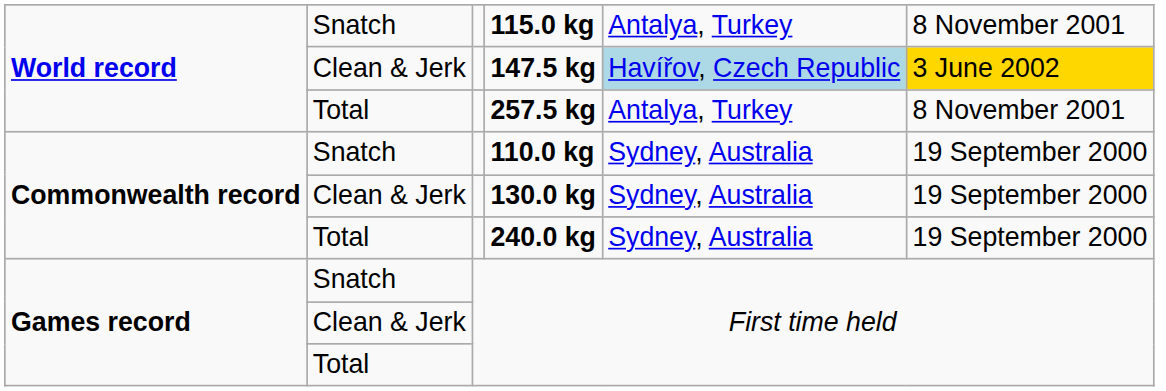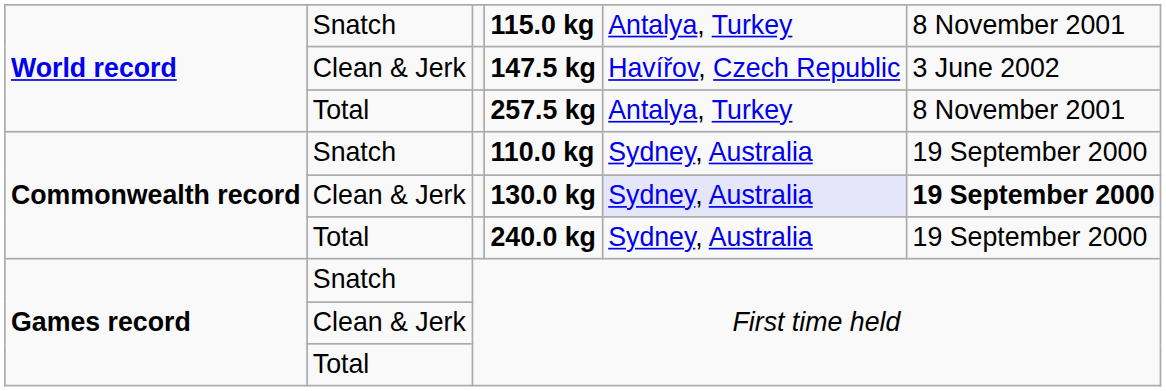147.5 kg | column 5: lightblue background -> no background
147.5 kg | column 6: gold background -> no background
130.0 kg | column 5: no background -> lavender background
130.0 kg | column 6: normal -> bold
